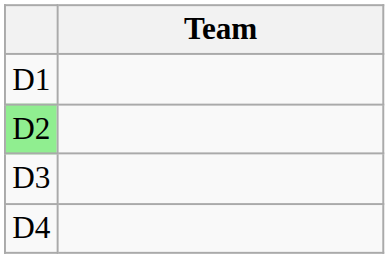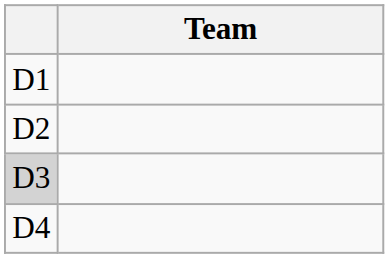D2 | column 1: lightgreen background -> no background
D3 | column 1: no background -> lightgrey background
